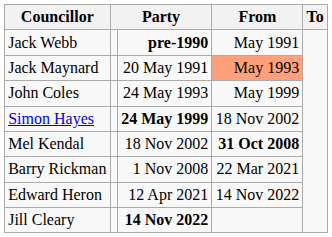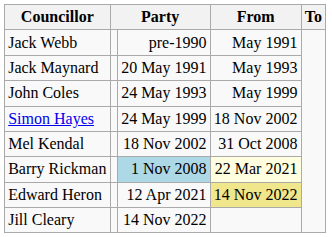Jack Webb | column 3: bold -> normal
Jack Maynard | From: lightsalmon background -> no background
Simon Hayes | column 3: bold -> normal
Mel Kendal | From: bold -> normal
Barry Rickman | column 3: no background -> lightblue background
Barry Rickman | From: no background -> lightyellow background
Edward Heron | From: no background -> khaki background
Jill Cleary | column 3: bold -> normal
